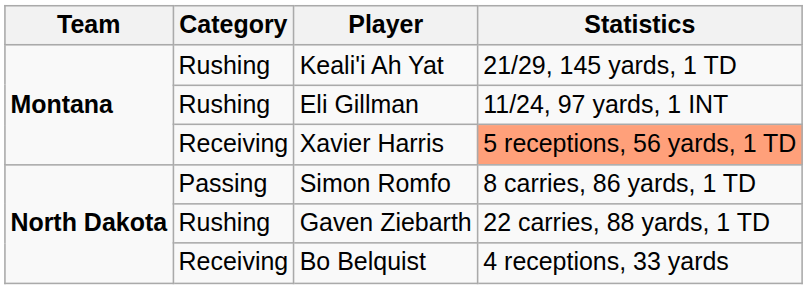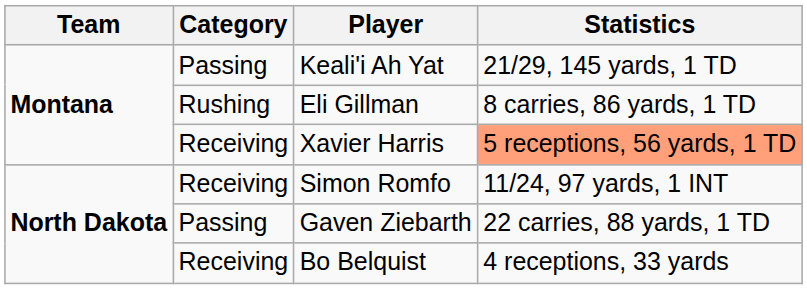Keali'i Ah Yat | Category: Rushing -> Passing
Eli Gillman | Statistics: 11/24, 97 yards, 1 INT -> 8 carries, 86 yards, 1 TD
Simon Romfo | Category: Passing -> Receiving
Simon Romfo | Statistics: 8 carries, 86 yards, 1 TD -> 11/24, 97 yards, 1 INT
Gaven Ziebarth | Category: Rushing -> Passing
